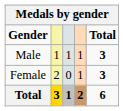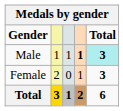Male | column 4: normal -> bold
Male | Total: no background -> paleturquoise background
